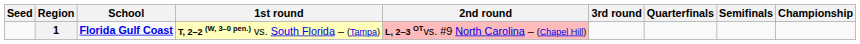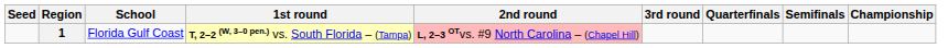1 | School: bold -> normal
